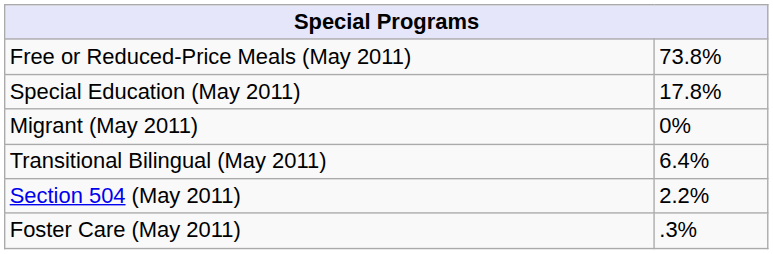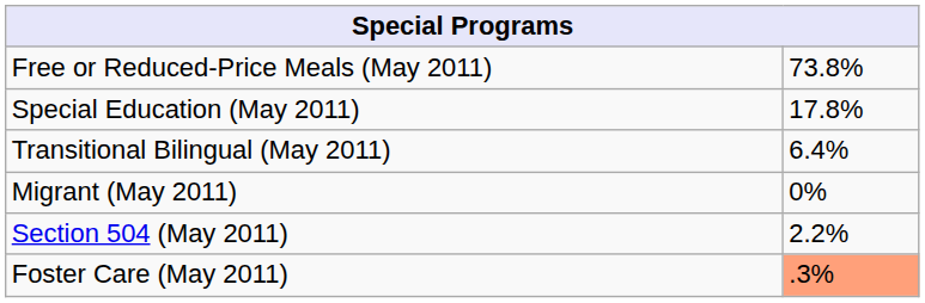rows swapped: Transitional Bilingual (May 2011) <-> Migrant (May 2011)
Foster Care (May 2011) | column 2: no background -> lightsalmon background
